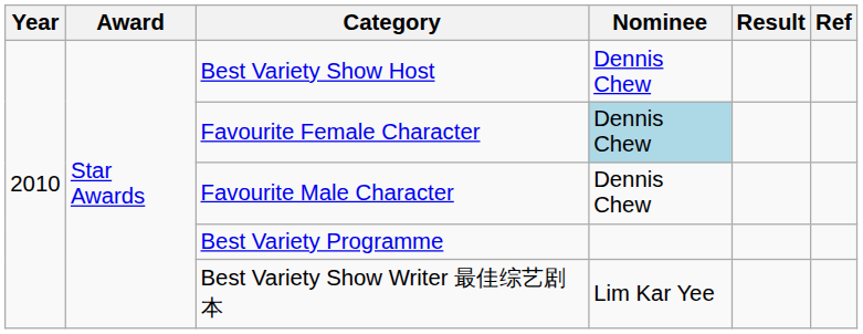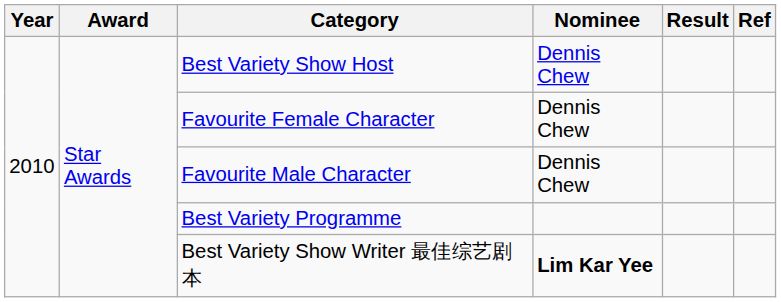Favourite Female Character | Nominee: lightblue background -> no background
Best Variety Show Writer 最佳综艺剧本 | Nominee: normal -> bold
